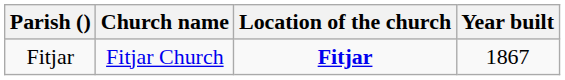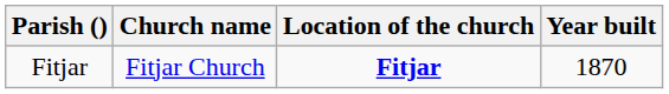row 2 | Year built: 1867 -> 1870
